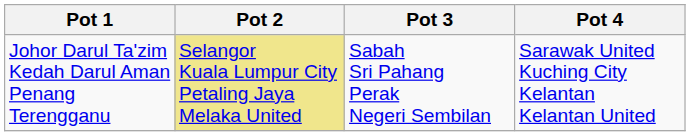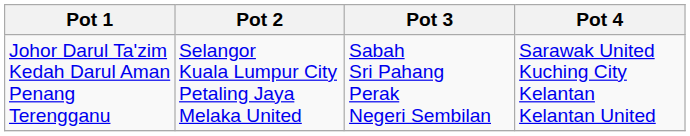Johor Darul Ta'zim Kedah Darul Aman Penang Terengganu | Pot 2: khaki background -> no background
